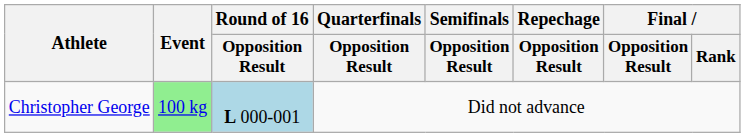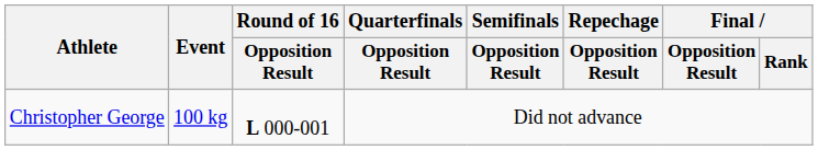Christopher George | Event: lightgreen background -> no background
Christopher George | Round of 16 / Opposition Result: lightblue background -> no background
